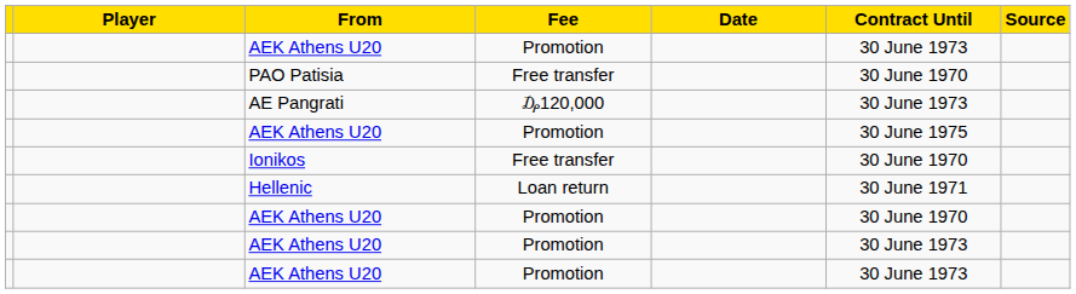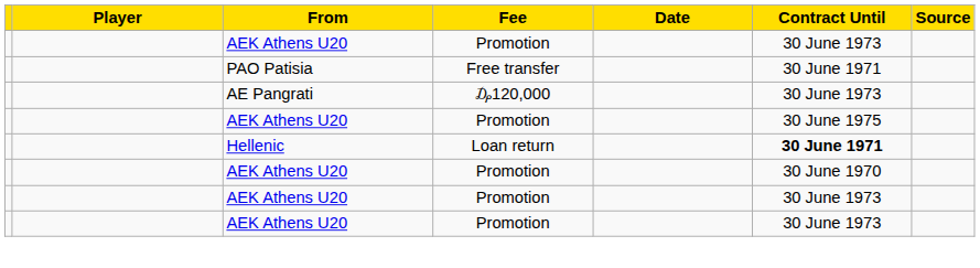PAO Patisia | Contract Until: 30 June 1970 -> 30 June 1971
- row: Ionikos | Free transfer | 30 June 1970
Hellenic | Contract Until: normal -> bold
